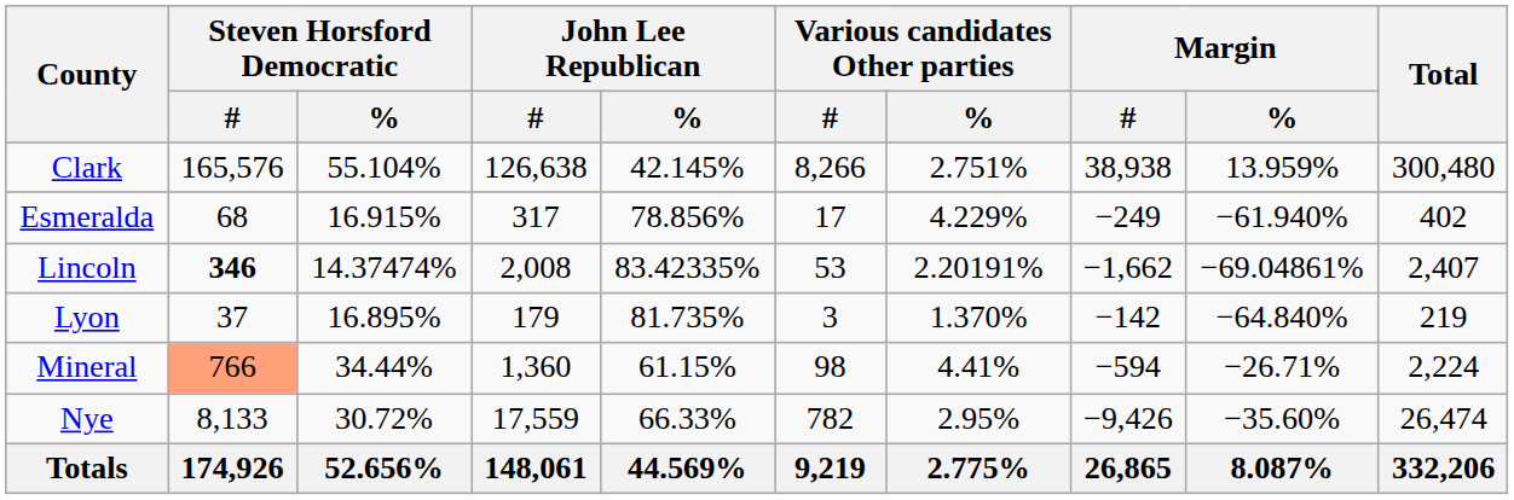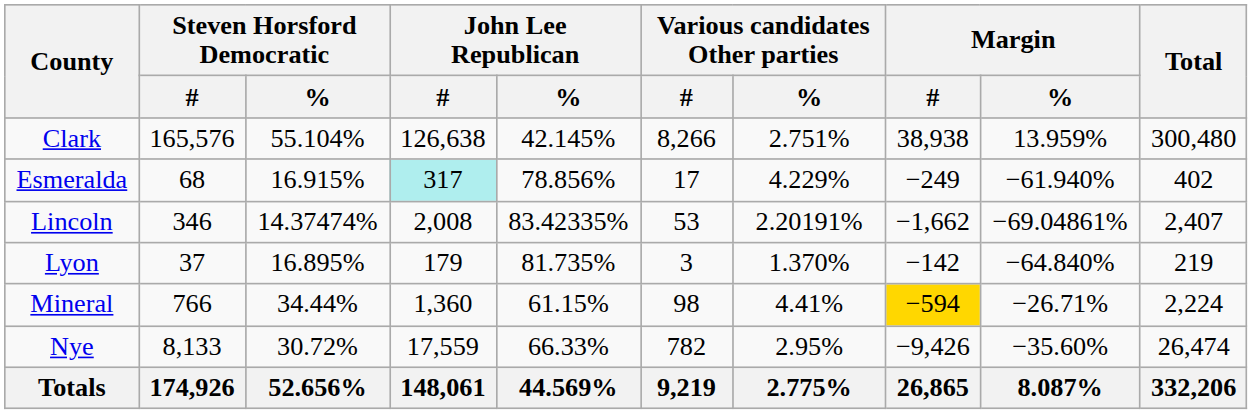Esmeralda | John Lee Republican / #: no background -> paleturquoise background
Lincoln | Steven Horsford Democratic / #: bold -> normal
Mineral | Steven Horsford Democratic / #: lightsalmon background -> no background
Mineral | Margin / #: no background -> gold background
